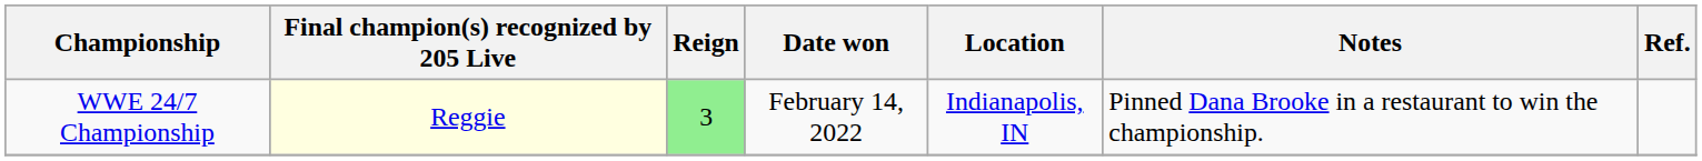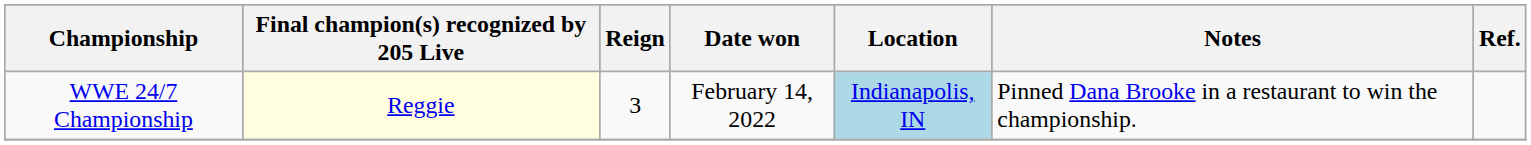WWE 24/7 Championship | Reign: lightgreen background -> no background
WWE 24/7 Championship | Location: no background -> lightblue background
